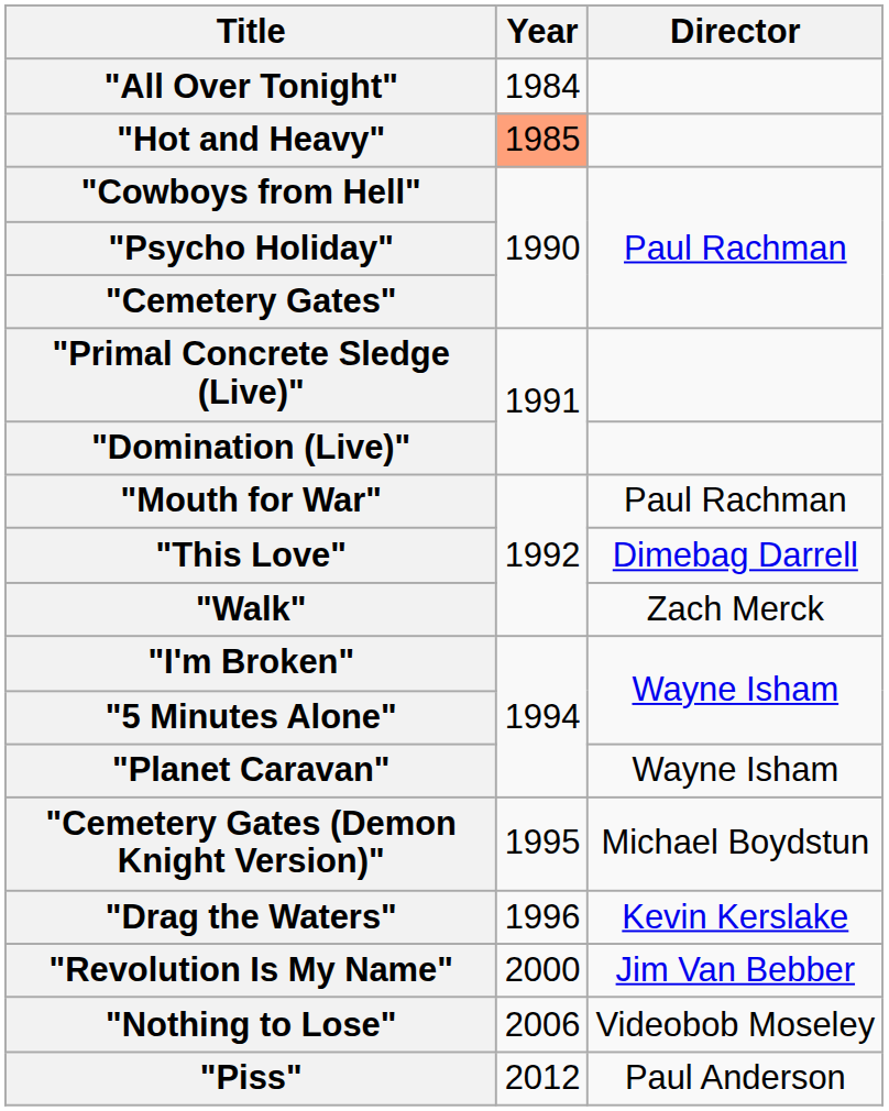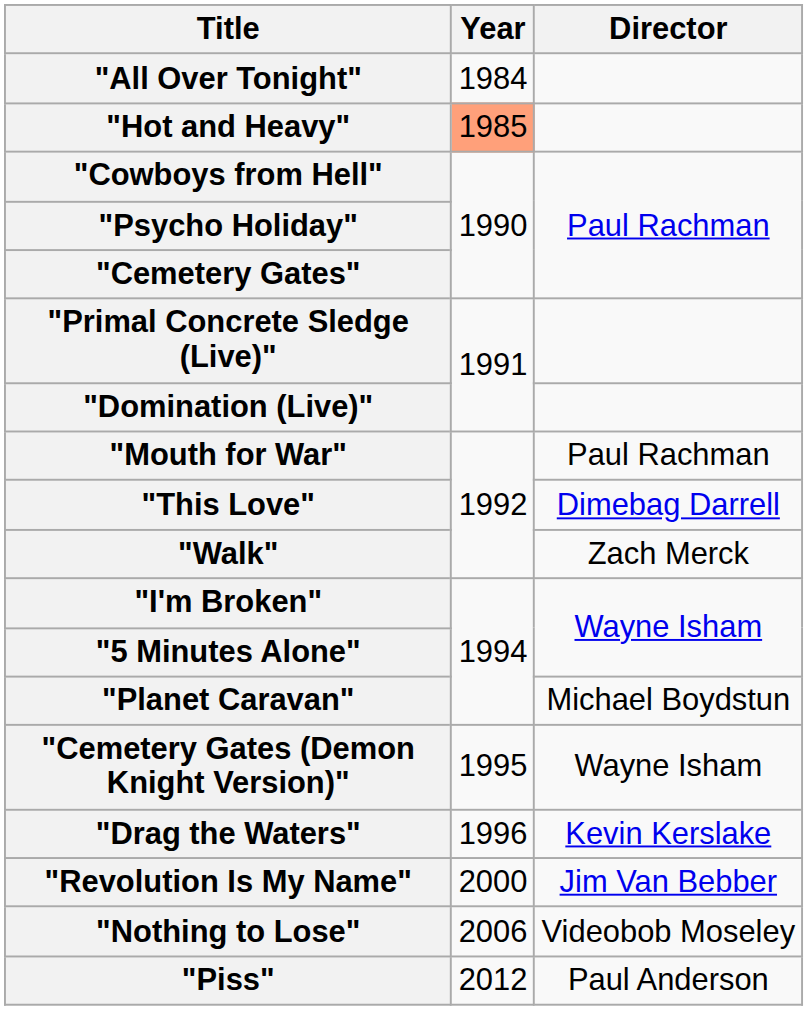"Planet Caravan" | Director: Wayne Isham -> Michael Boydstun
"Cemetery Gates (Demon Knight Version)" | Director: Michael Boydstun -> Wayne Isham
